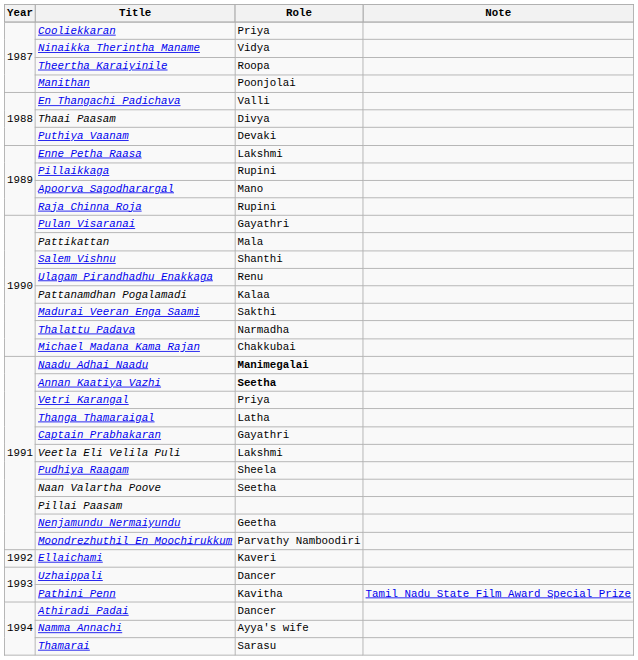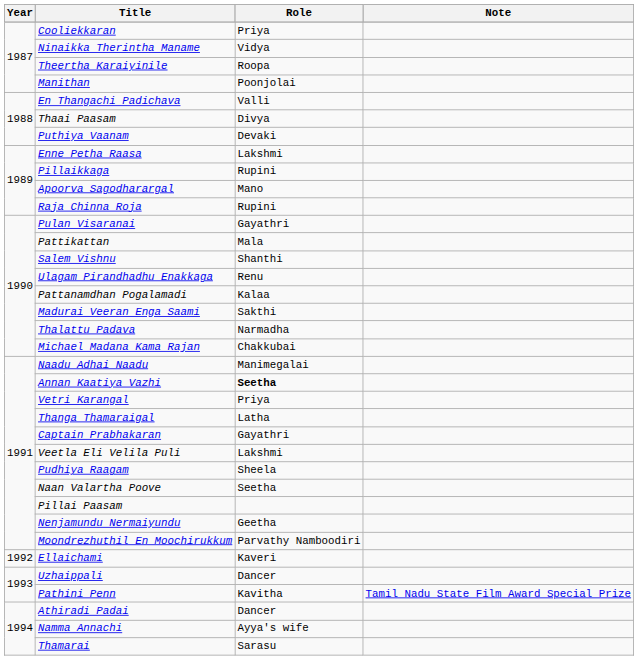Naadu Adhai Naadu | Role: bold -> normal
